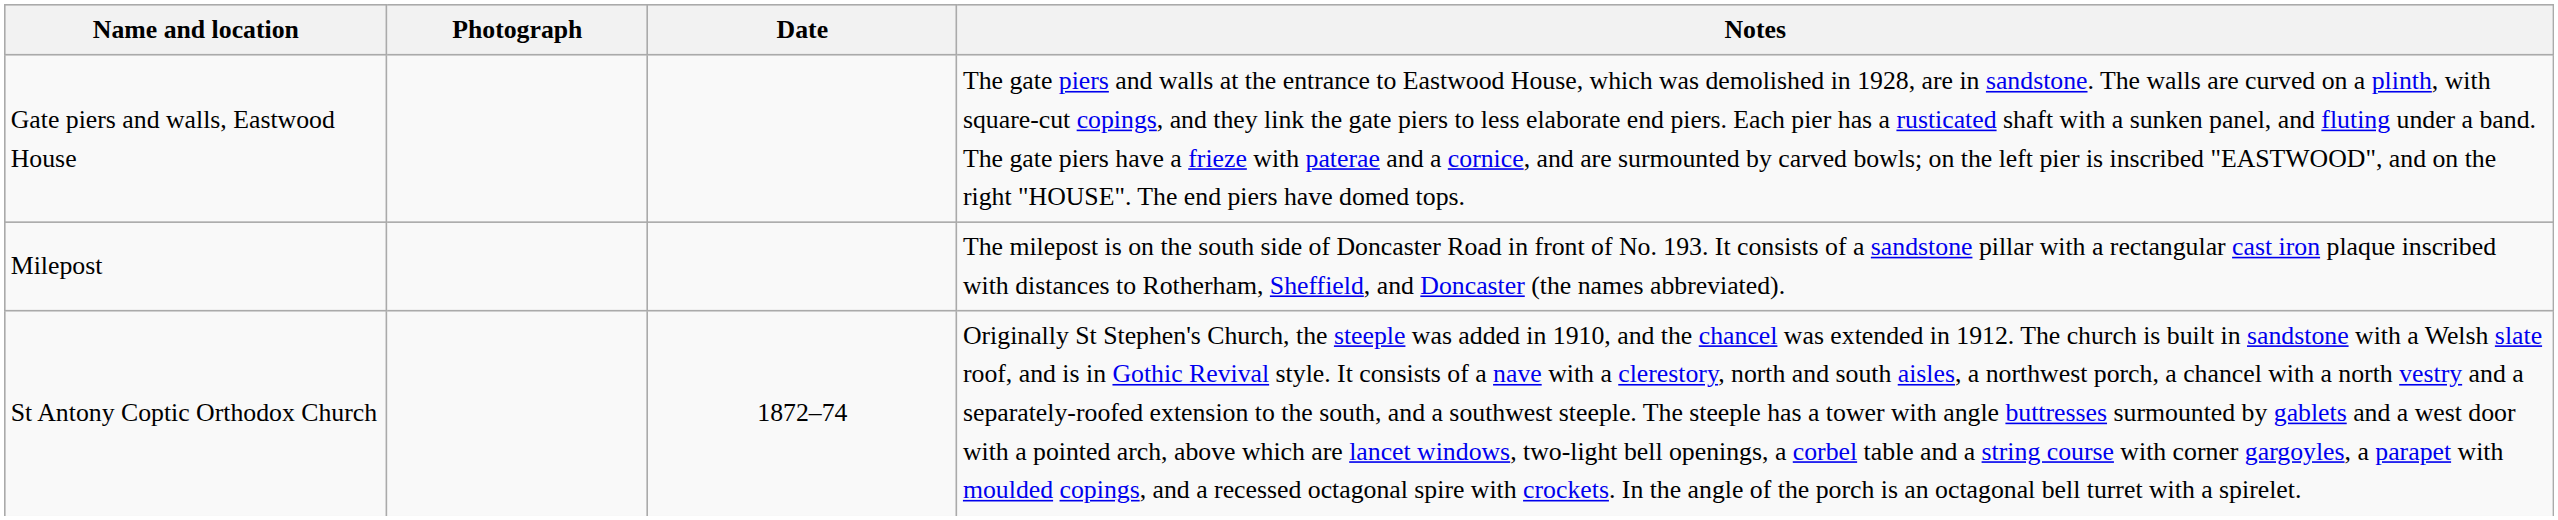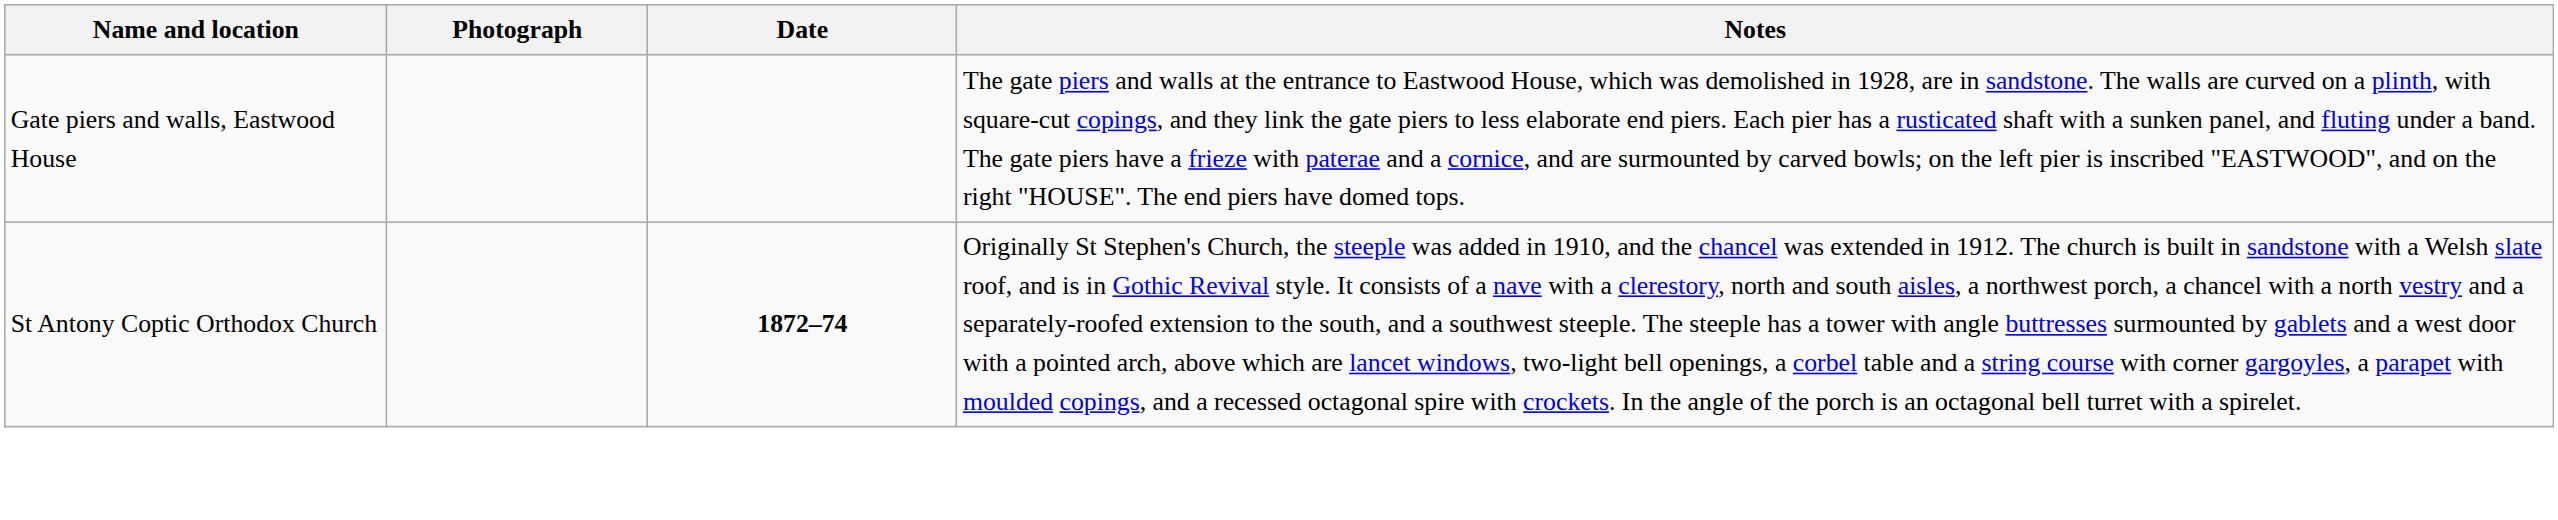- row: Milepost | The milepost is on the south side of Doncaster Road in front of No. 193. It consists of a sandstone pillar with a rectangular cast iron plaque inscribed with distances to Rotherham, Sheffield, and Doncaster (the names abbreviated).
St Antony Coptic Orthodox Church | Date: normal -> bold
